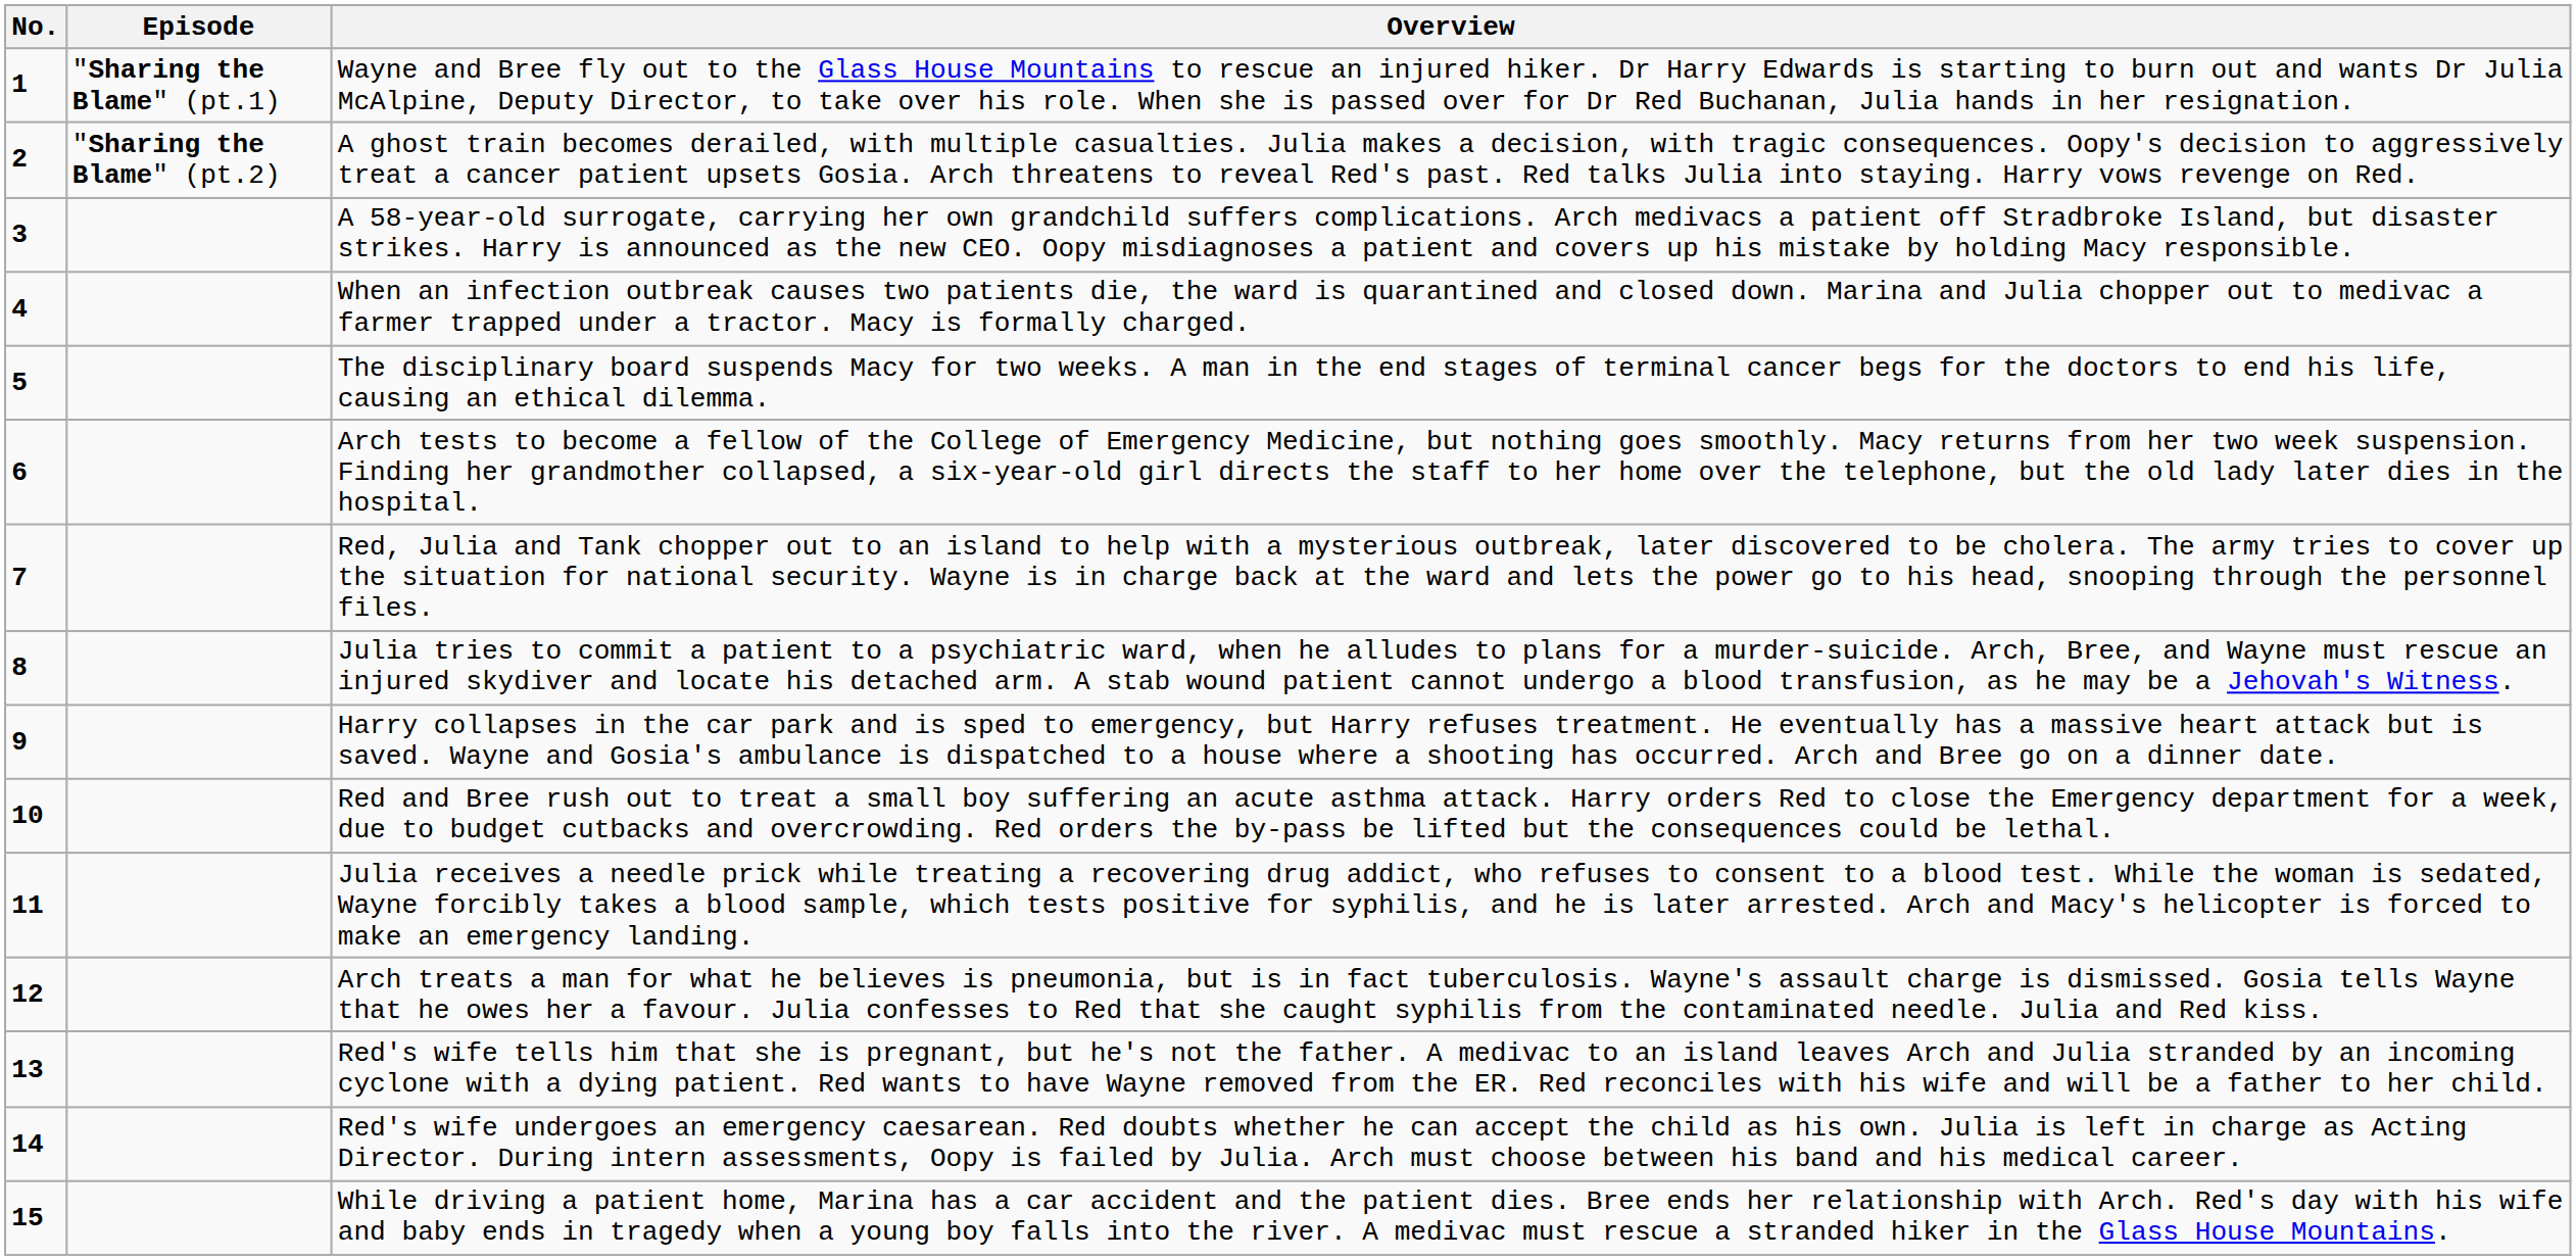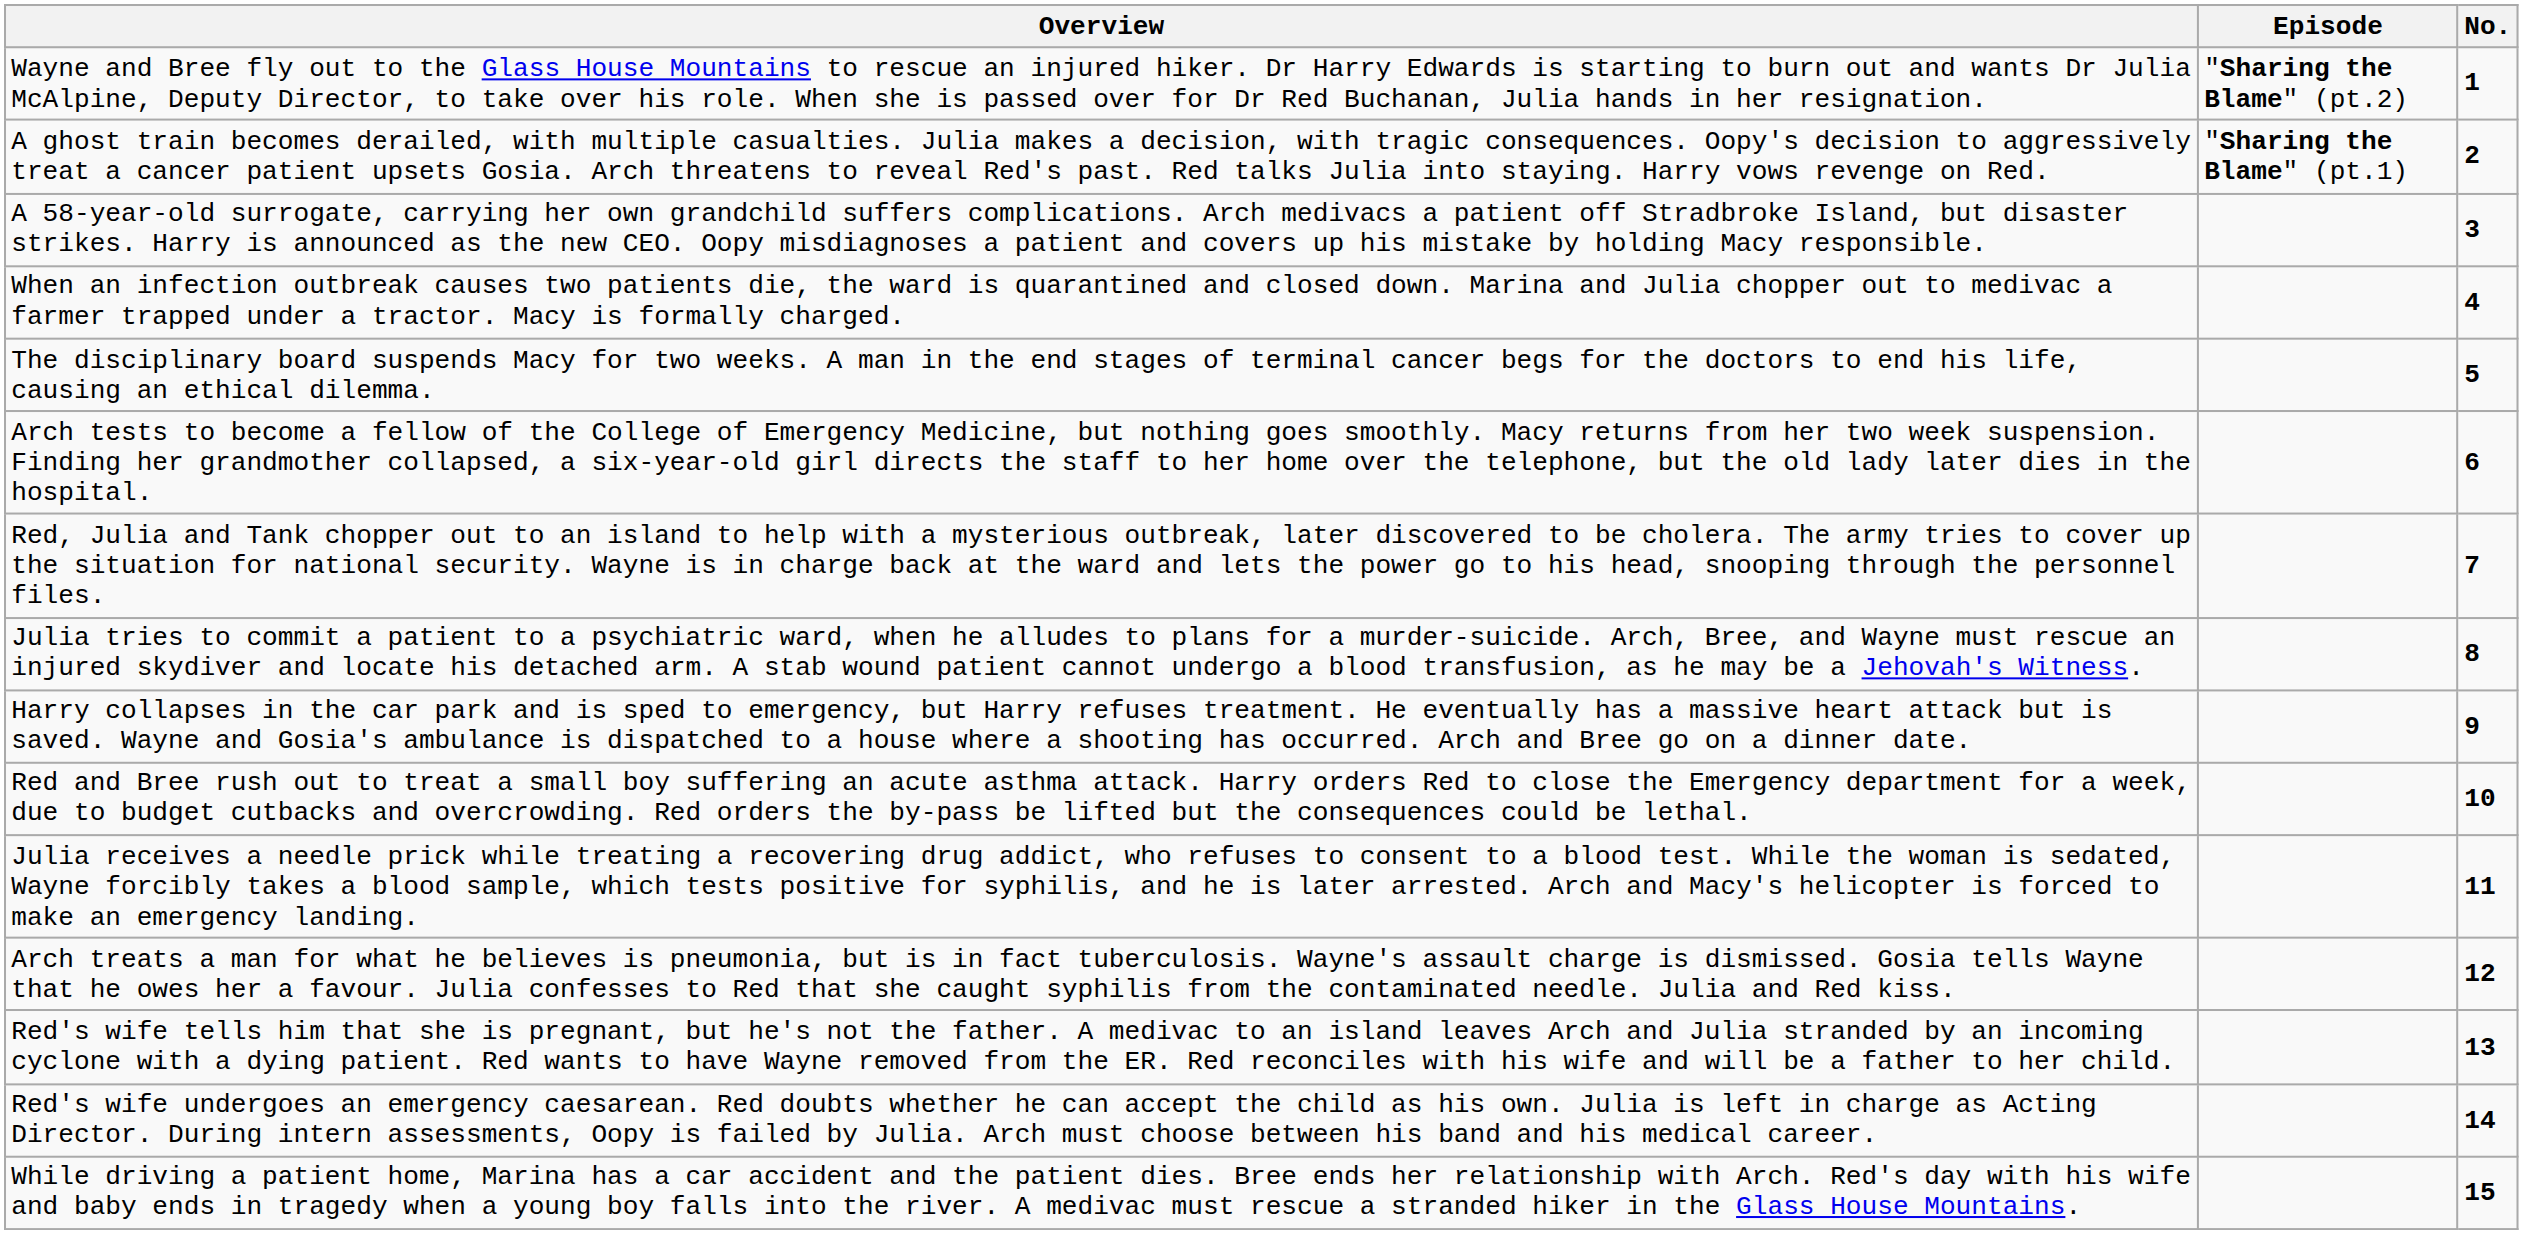columns swapped: No. <-> Overview
row 2 | Episode: "Sharing the Blame" (pt.1) -> "Sharing the Blame" (pt.2)
row 3 | Episode: "Sharing the Blame" (pt.2) -> "Sharing the Blame" (pt.1)
